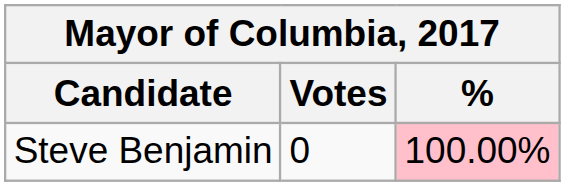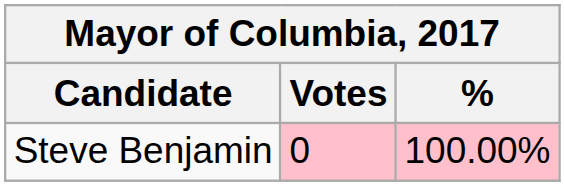Steve Benjamin | Votes: no background -> pink background
